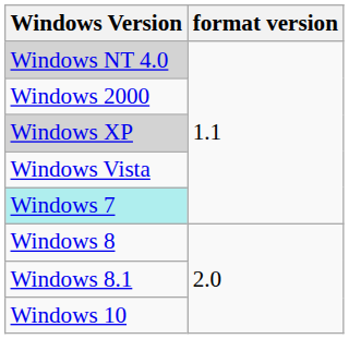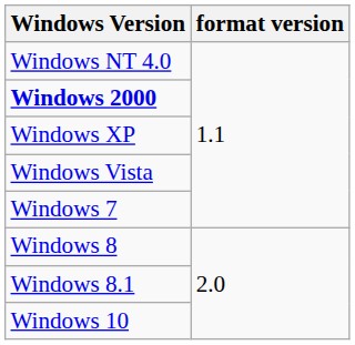Windows NT 4.0 | Windows Version: lightgrey background -> no background
Windows 2000 | Windows Version: normal -> bold
Windows XP | Windows Version: lightgrey background -> no background
Windows 7 | Windows Version: paleturquoise background -> no background
